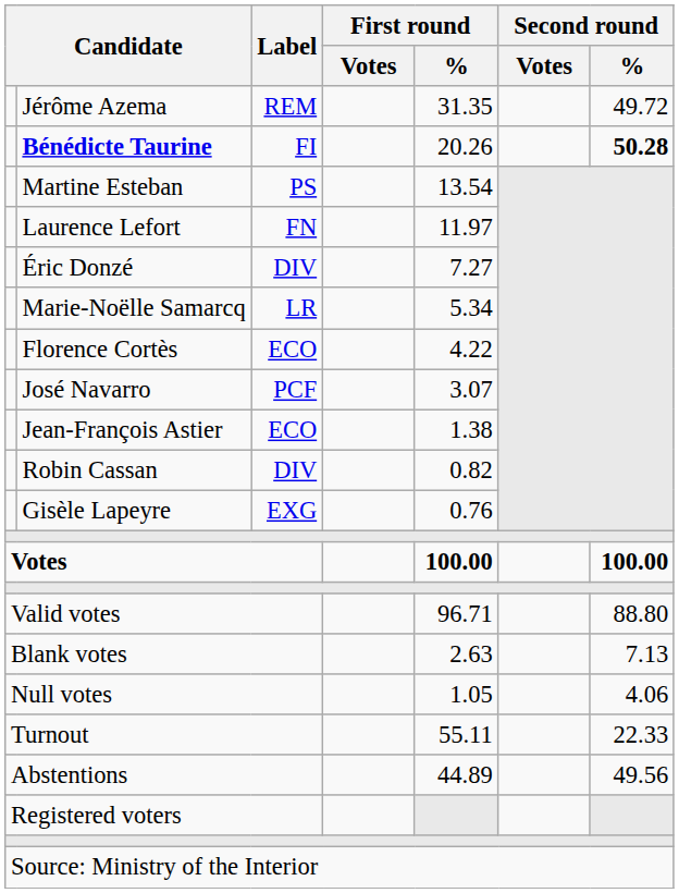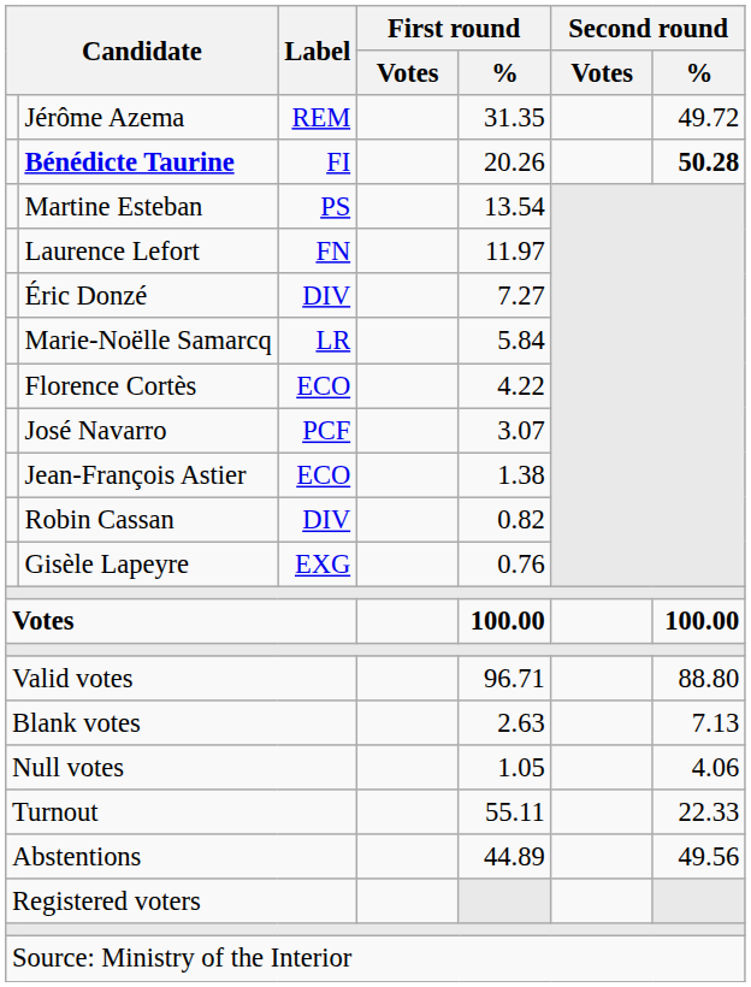Marie-Noëlle Samarcq | First round / %: 5.34 -> 5.84
